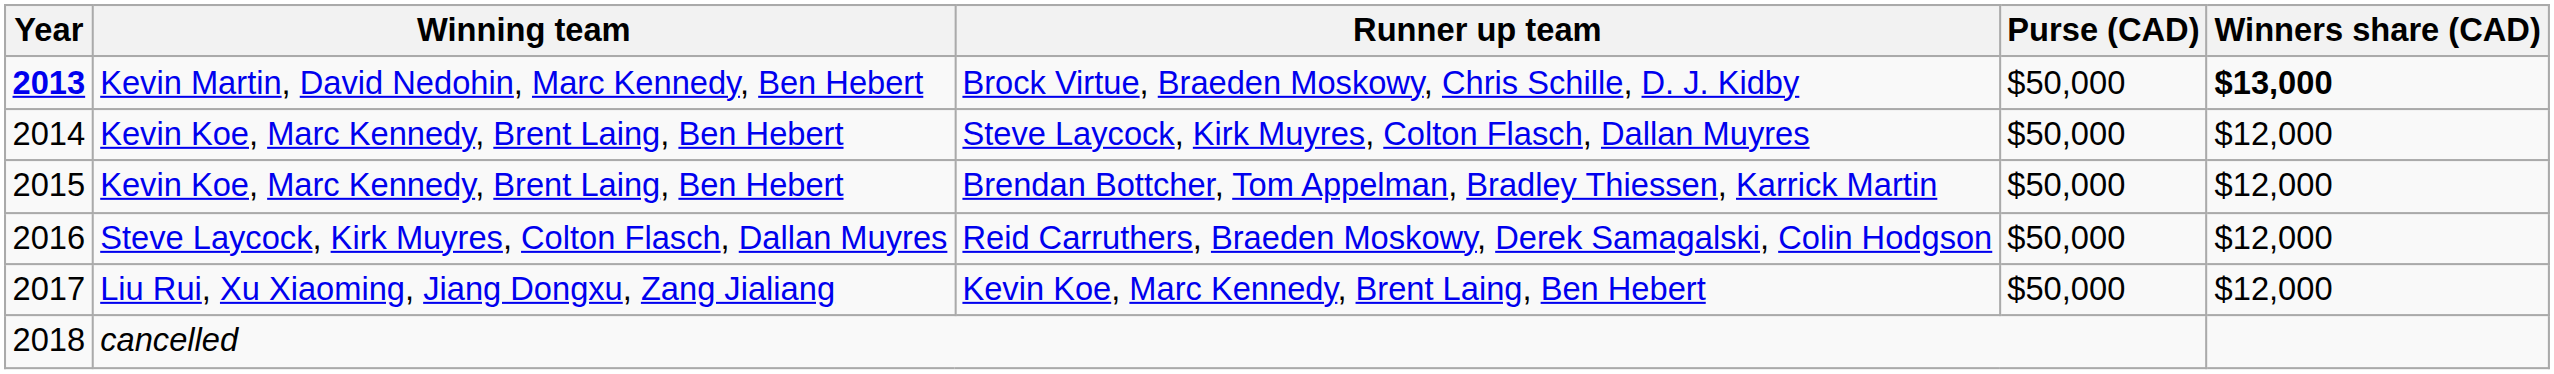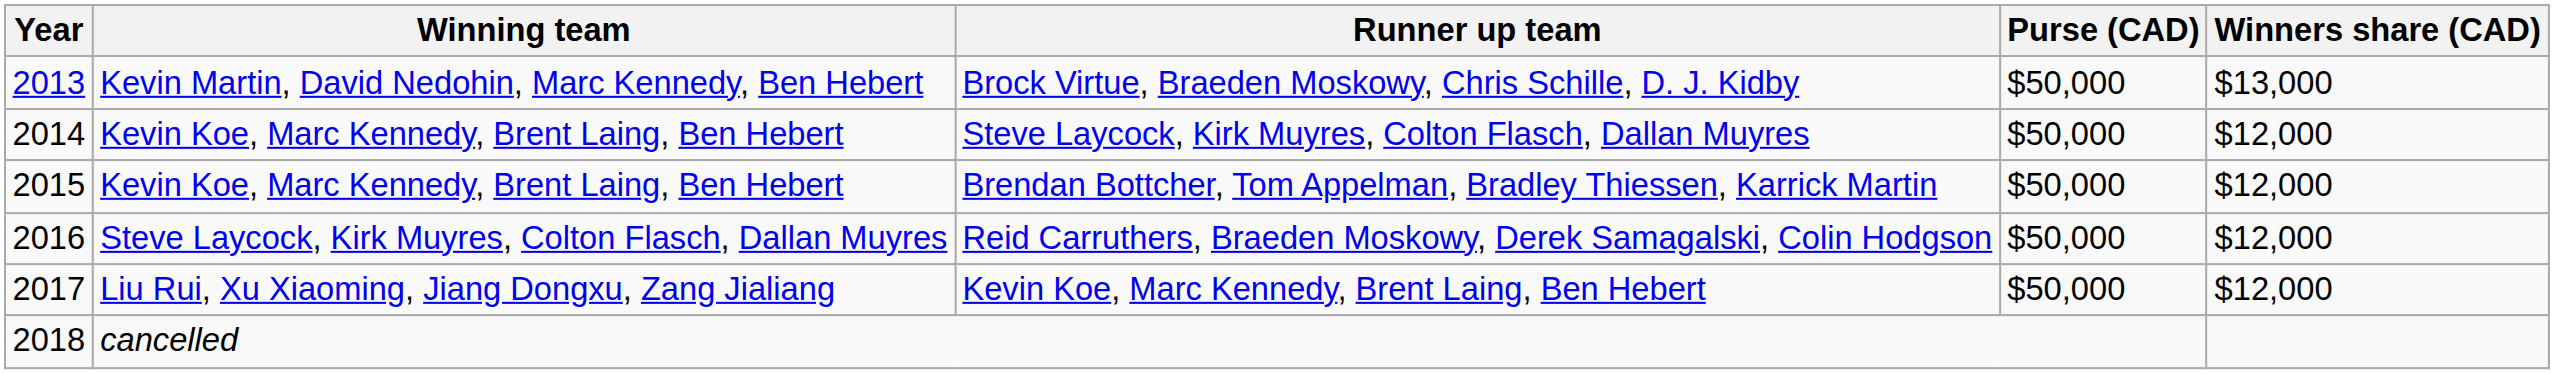Brock Virtue, Braeden Moskowy, Chris Schille, D. J. Kidby | Year: bold -> normal
Brock Virtue, Braeden Moskowy, Chris Schille, D. J. Kidby | Winners share (CAD): bold -> normal
